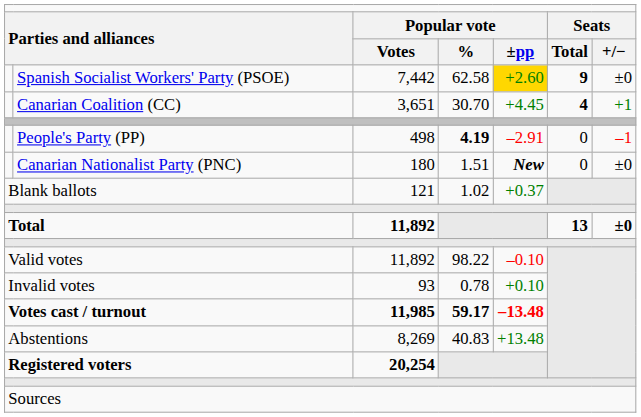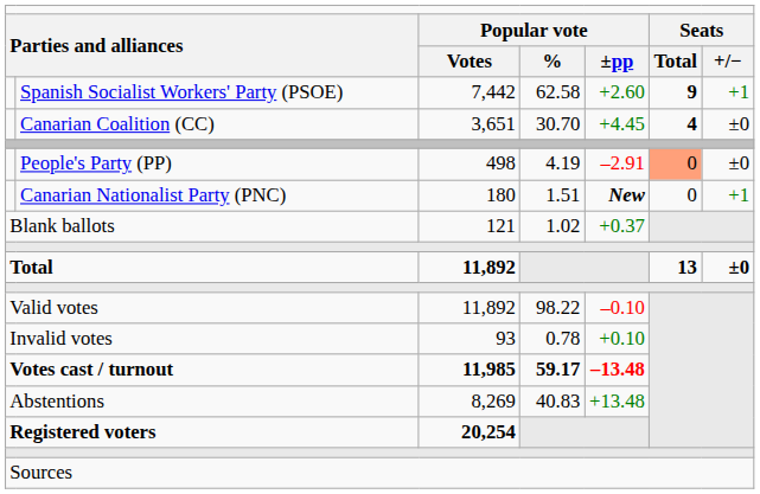Spanish Socialist Workers' Party (PSOE) | column 5: gold background -> no background
Spanish Socialist Workers' Party (PSOE) | column 7: ±0 -> +1
Canarian Coalition (CC) | column 7: +1 -> ±0
People's Party (PP) | column 4: bold -> normal
People's Party (PP) | column 6: no background -> lightsalmon background
People's Party (PP) | column 7: –1 -> ±0
Canarian Nationalist Party (PNC) | column 7: ±0 -> +1
